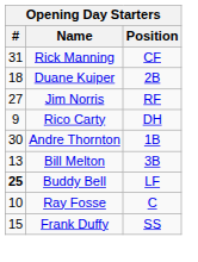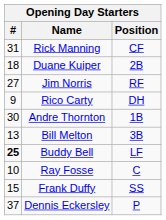+ row: 37 | Dennis Eckersley | P
